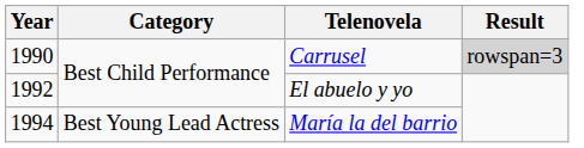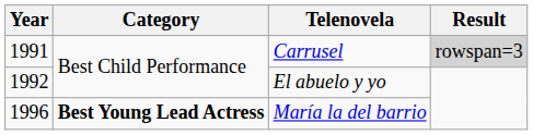Carrusel | Year: 1990 -> 1991
María la del barrio | Year: 1994 -> 1996
María la del barrio | Category: normal -> bold
